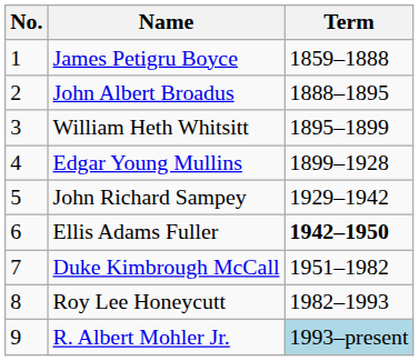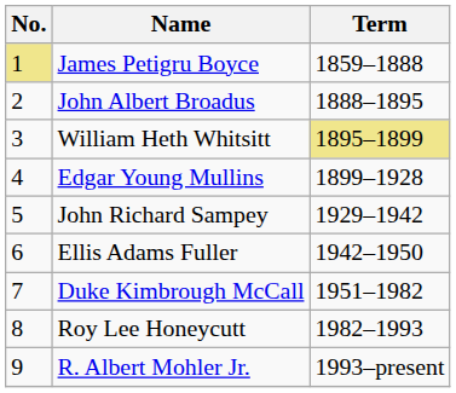James Petigru Boyce | No.: no background -> khaki background
William Heth Whitsitt | Term: no background -> khaki background
Ellis Adams Fuller | Term: bold -> normal
R. Albert Mohler Jr. | Term: lightblue background -> no background
